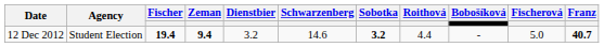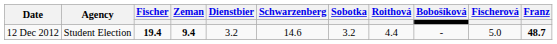12 Dec 2012 | Sobotka: bold -> normal
12 Dec 2012 | Franz: 40.7 -> 48.7
